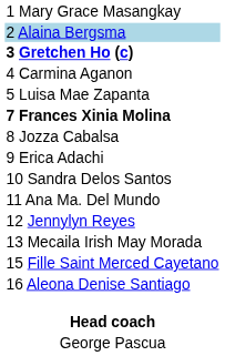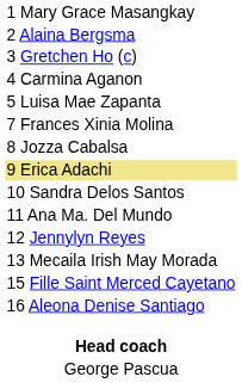row 2 | column 1: lightblue background -> no background
row 3 | column 1: bold -> normal
row 6 | column 1: bold -> normal
row 8 | column 1: no background -> khaki background
